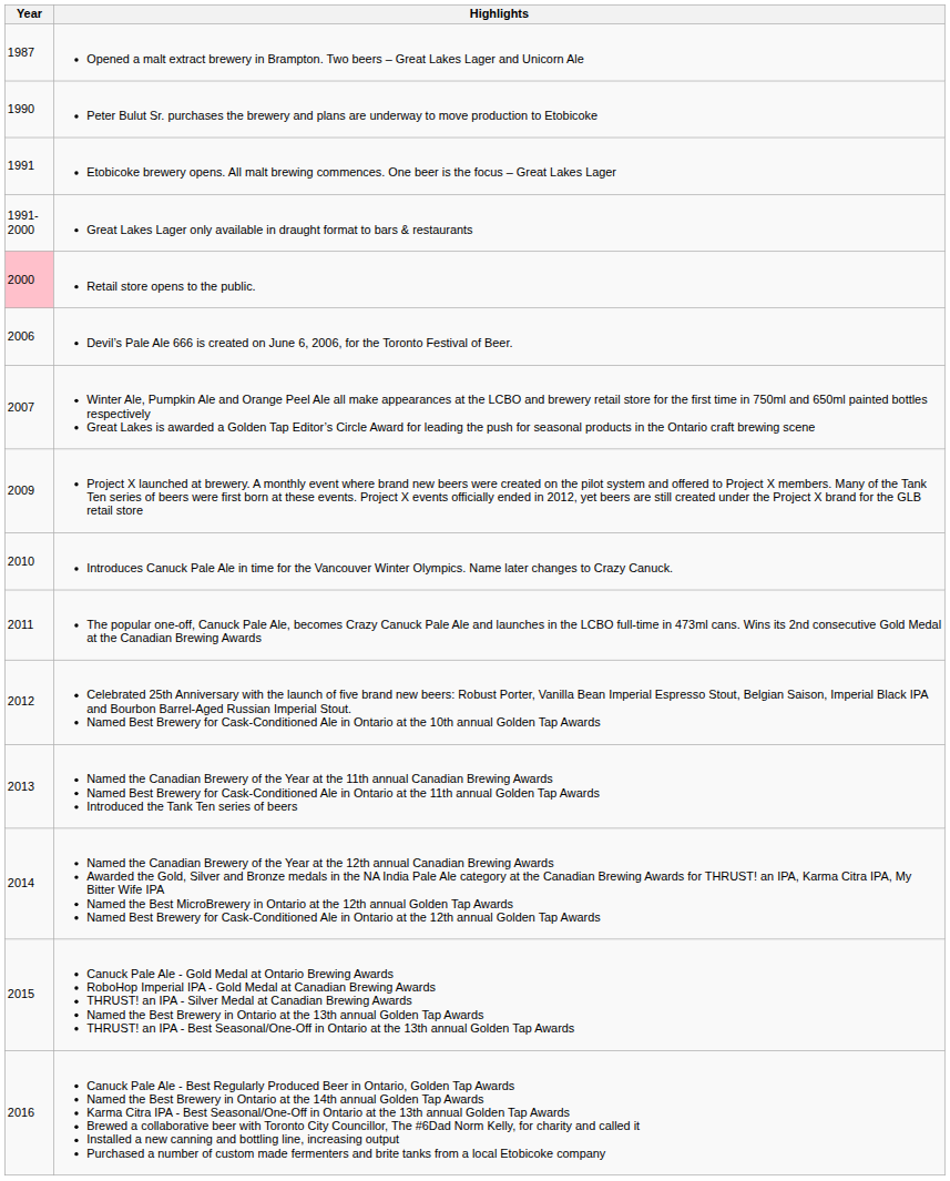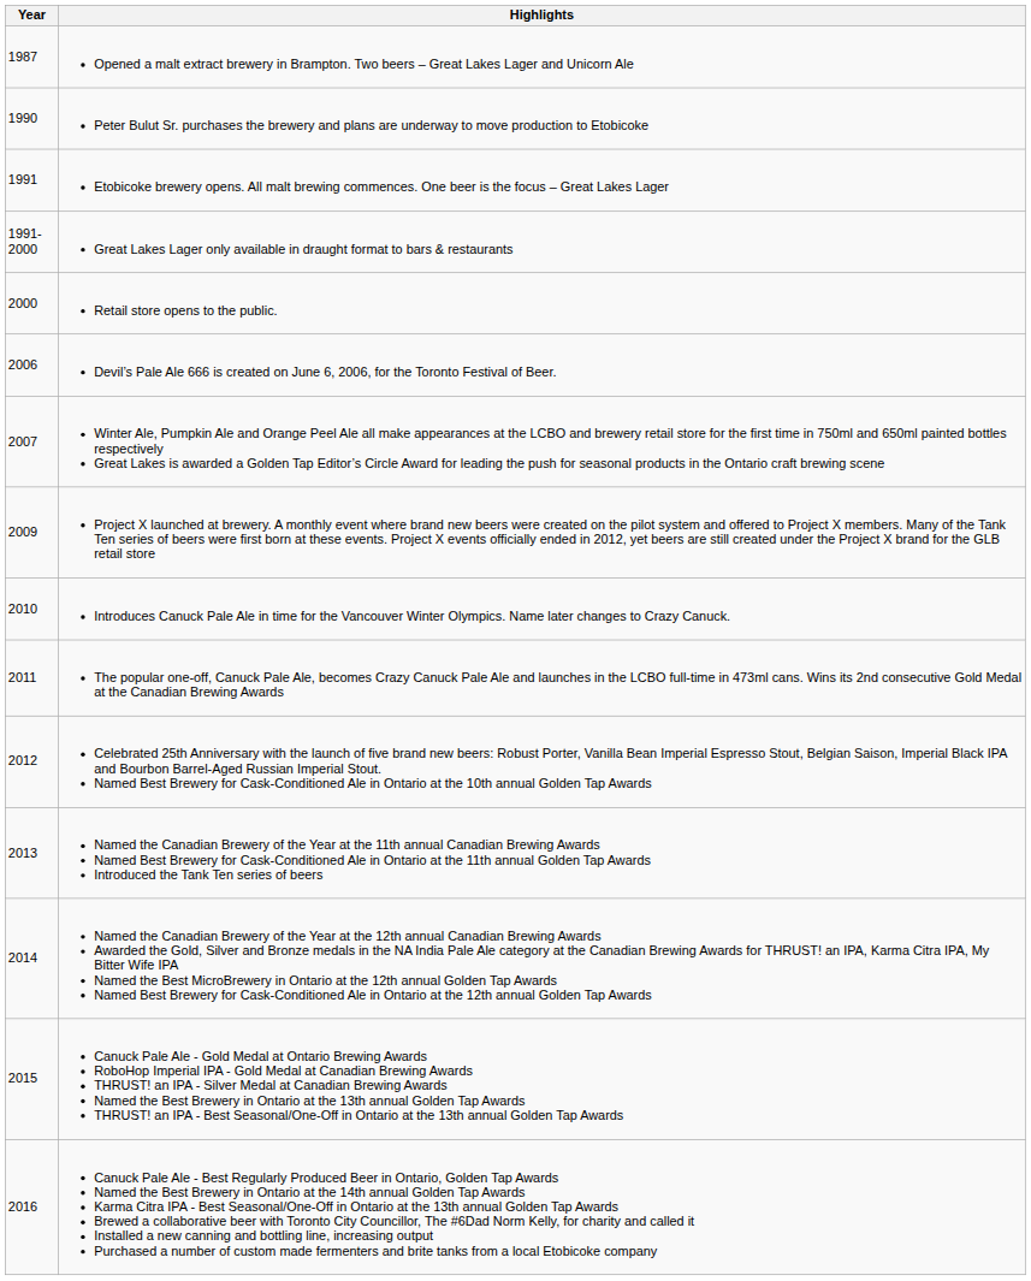Retail store opens to the public. | Year: pink background -> no background
